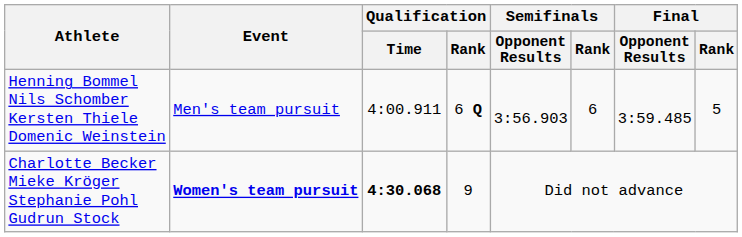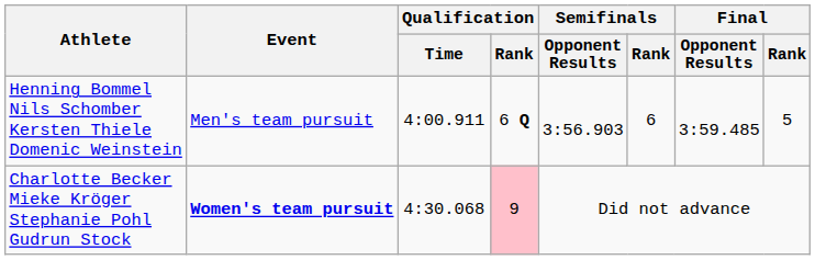Charlotte Becker Mieke Kröger Stephanie Pohl Gudrun Stock | Qualification / Time: bold -> normal
Charlotte Becker Mieke Kröger Stephanie Pohl Gudrun Stock | Qualification / Rank: no background -> pink background
